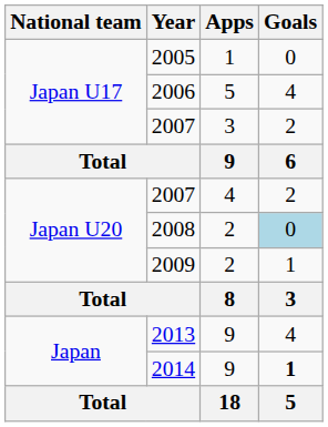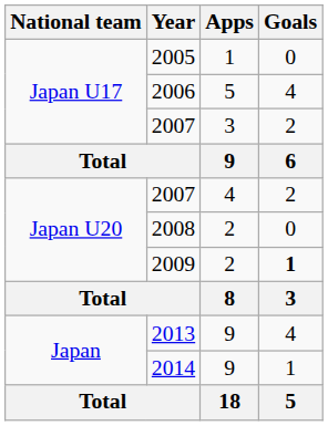2008 | Goals: lightblue background -> no background
2009 | Goals: normal -> bold
2014 | Goals: bold -> normal
